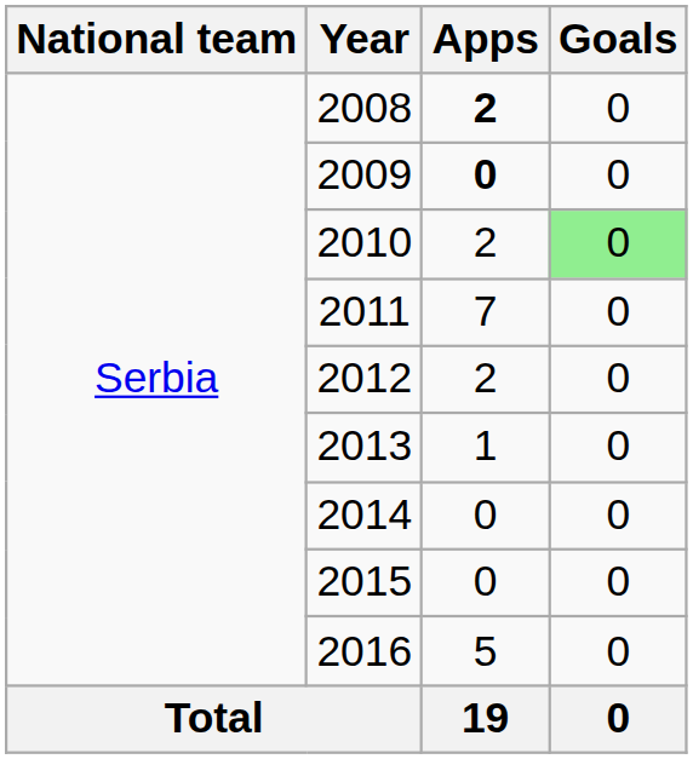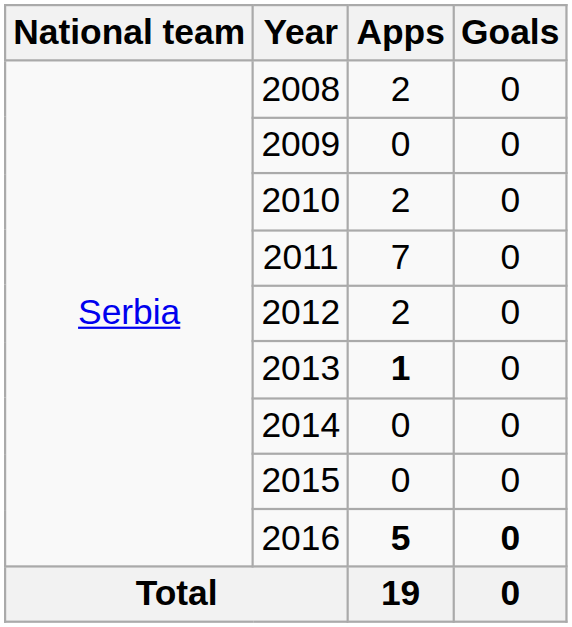2008 | Apps: bold -> normal
2009 | Apps: bold -> normal
2010 | Goals: lightgreen background -> no background
2013 | Apps: normal -> bold
2016 | Apps: normal -> bold
2016 | Goals: normal -> bold
